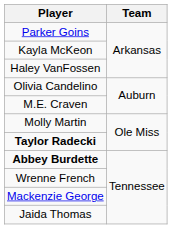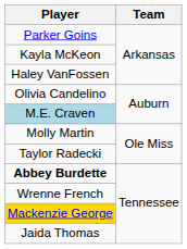M.E. Craven | Player: no background -> lightblue background
Taylor Radecki | Player: bold -> normal
Mackenzie George | Player: no background -> gold background
